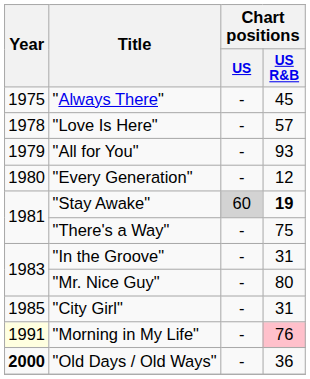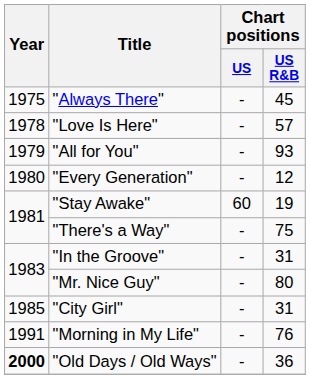"Stay Awake" | Chart positions / US: lightgrey background -> no background
"Stay Awake" | Chart positions / US R&B: bold -> normal
"Morning in My Life" | Year: lightyellow background -> no background
"Morning in My Life" | Chart positions / US R&B: pink background -> no background
